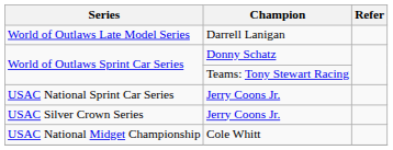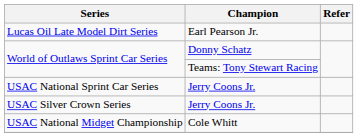+ row: Lucas Oil Late Model Dirt Series | Earl Pearson Jr.
- row: World of Outlaws Late Model Series | Darrell Lanigan
